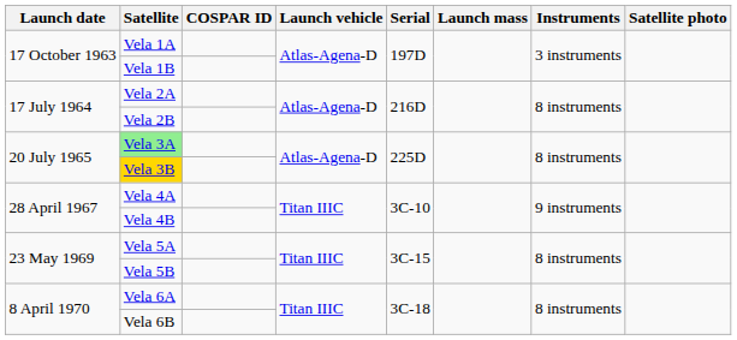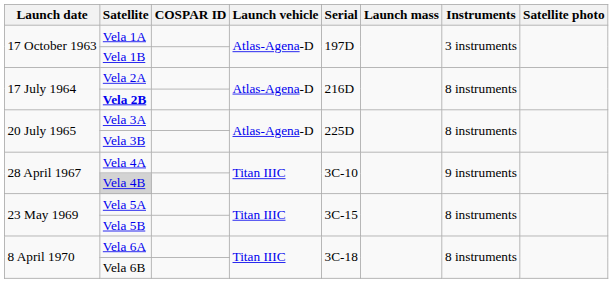Vela 2B | Satellite: normal -> bold
Vela 3A | Satellite: lightgreen background -> no background
Vela 3B | Satellite: gold background -> no background
Vela 4B | Satellite: no background -> lightgrey background
